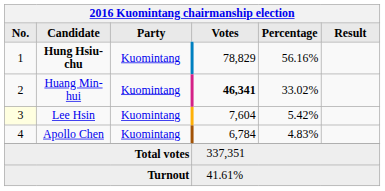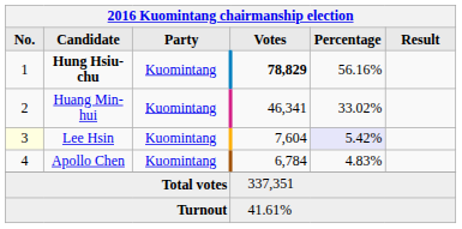Hung Hsiu-chu | Votes: normal -> bold
Huang Min-hui | Votes: bold -> normal
Lee Hsin | Percentage: no background -> lavender background
